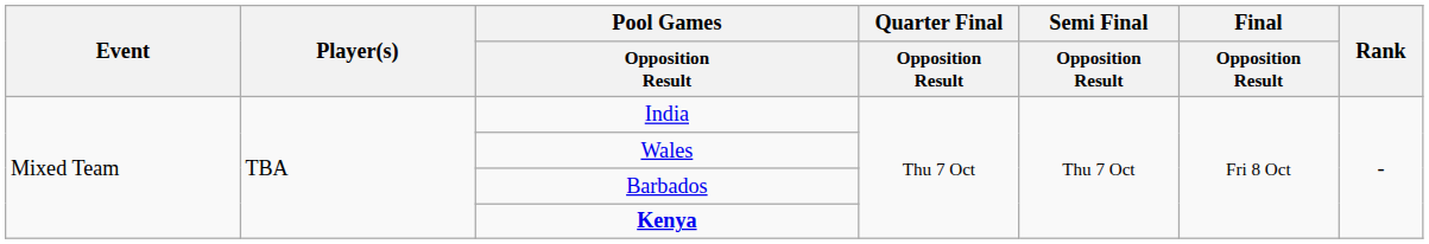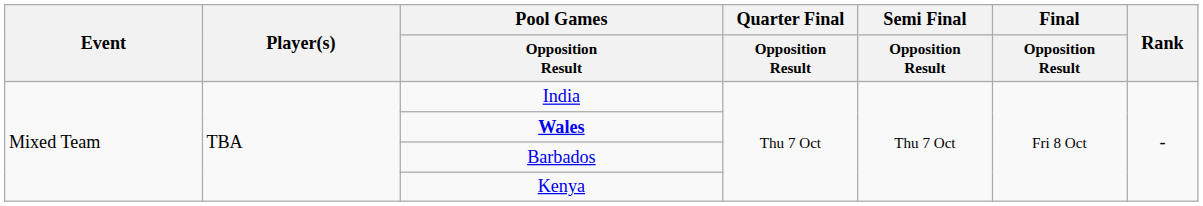Wales | Pool Games / Opposition Result: normal -> bold
Kenya | Pool Games / Opposition Result: bold -> normal
